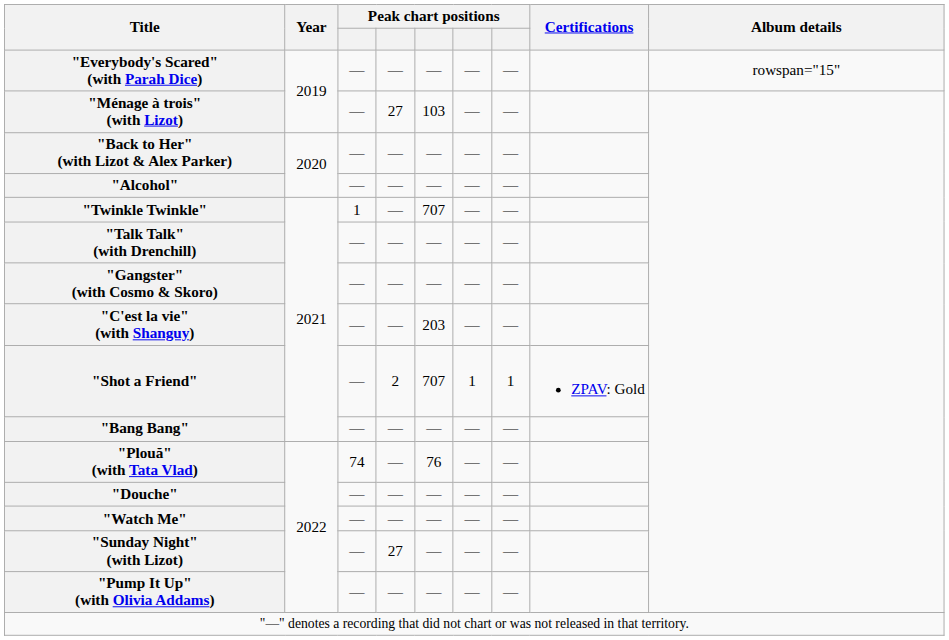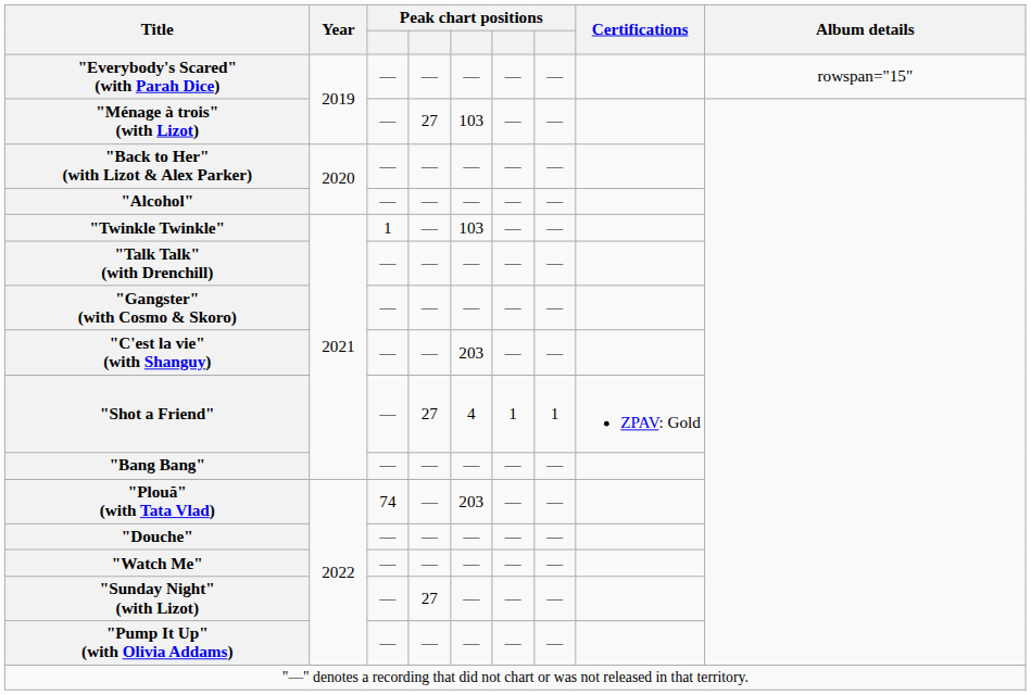"Twinkle Twinkle" | column 5: 707 -> 103
"Shot a Friend" | column 4: 2 -> 27
"Shot a Friend" | column 5: 707 -> 4
"Plouă" (with Tata Vlad) | column 5: 76 -> 203
